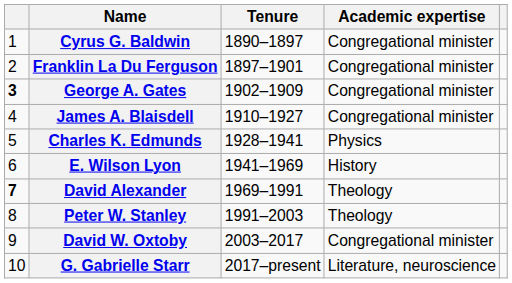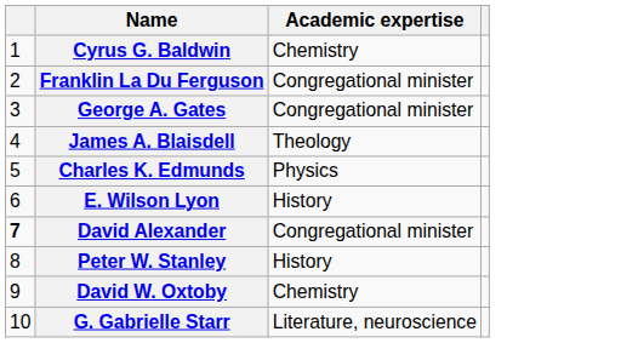- column: Tenure | 1890–1897 | 1897–1901 | 1902–1909 | 1910–1927 | 1928–1941 | 1941–1969 | 1969–1991 | 1991–2003 | 2003–2017 | 2017–present
Cyrus G. Baldwin | Academic expertise: Congregational minister -> Chemistry
George A. Gates | column 1: bold -> normal
James A. Blaisdell | Academic expertise: Congregational minister -> Theology
David Alexander | Academic expertise: Theology -> Congregational minister
Peter W. Stanley | Academic expertise: Theology -> History
David W. Oxtoby | Academic expertise: Congregational minister -> Chemistry
